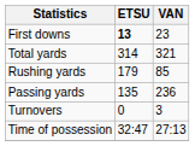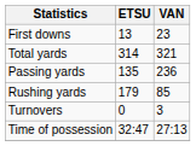First downs | ETSU: bold -> normal
rows swapped: Rushing yards <-> Passing yards
